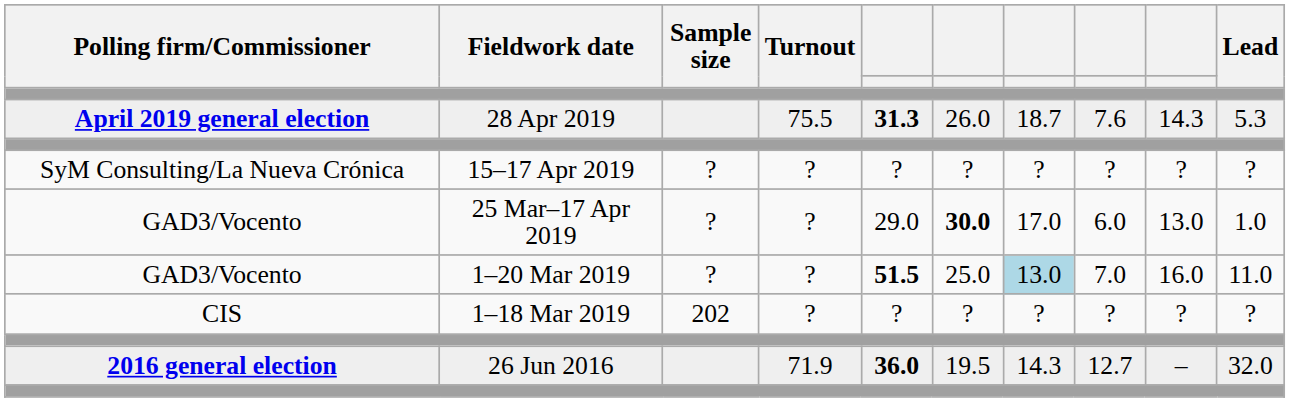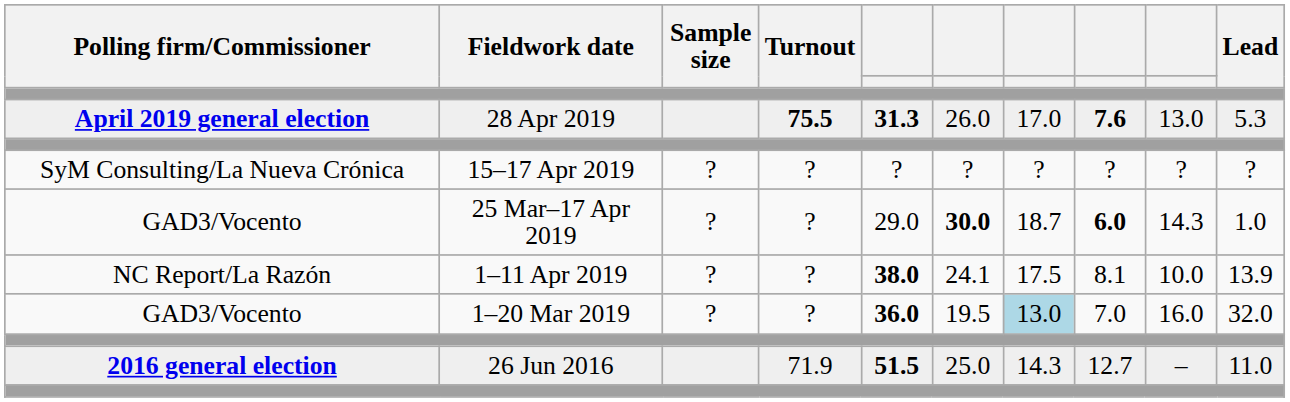28 Apr 2019 | Turnout: normal -> bold
28 Apr 2019 | column 7: 18.7 -> 17.0
28 Apr 2019 | column 8: normal -> bold
28 Apr 2019 | column 9: 14.3 -> 13.0
25 Mar–17 Apr 2019 | column 7: 17.0 -> 18.7
25 Mar–17 Apr 2019 | column 8: normal -> bold
25 Mar–17 Apr 2019 | column 9: 13.0 -> 14.3
+ row: NC Report/La Razón | 1–11 Apr 2019 | ? | ? | 38.0 | 24.1 | 17.5 | 8.1 | 10.0 | 13.9
1–20 Mar 2019 | column 5: 51.5 -> 36.0
1–20 Mar 2019 | column 6: 25.0 -> 19.5
1–20 Mar 2019 | Lead: 11.0 -> 32.0
- row: CIS | 1–18 Mar 2019 | 202 | ? | ? | ? | ? | ? | ? | ?
26 Jun 2016 | column 5: 36.0 -> 51.5
26 Jun 2016 | column 6: 19.5 -> 25.0
26 Jun 2016 | Lead: 32.0 -> 11.0
